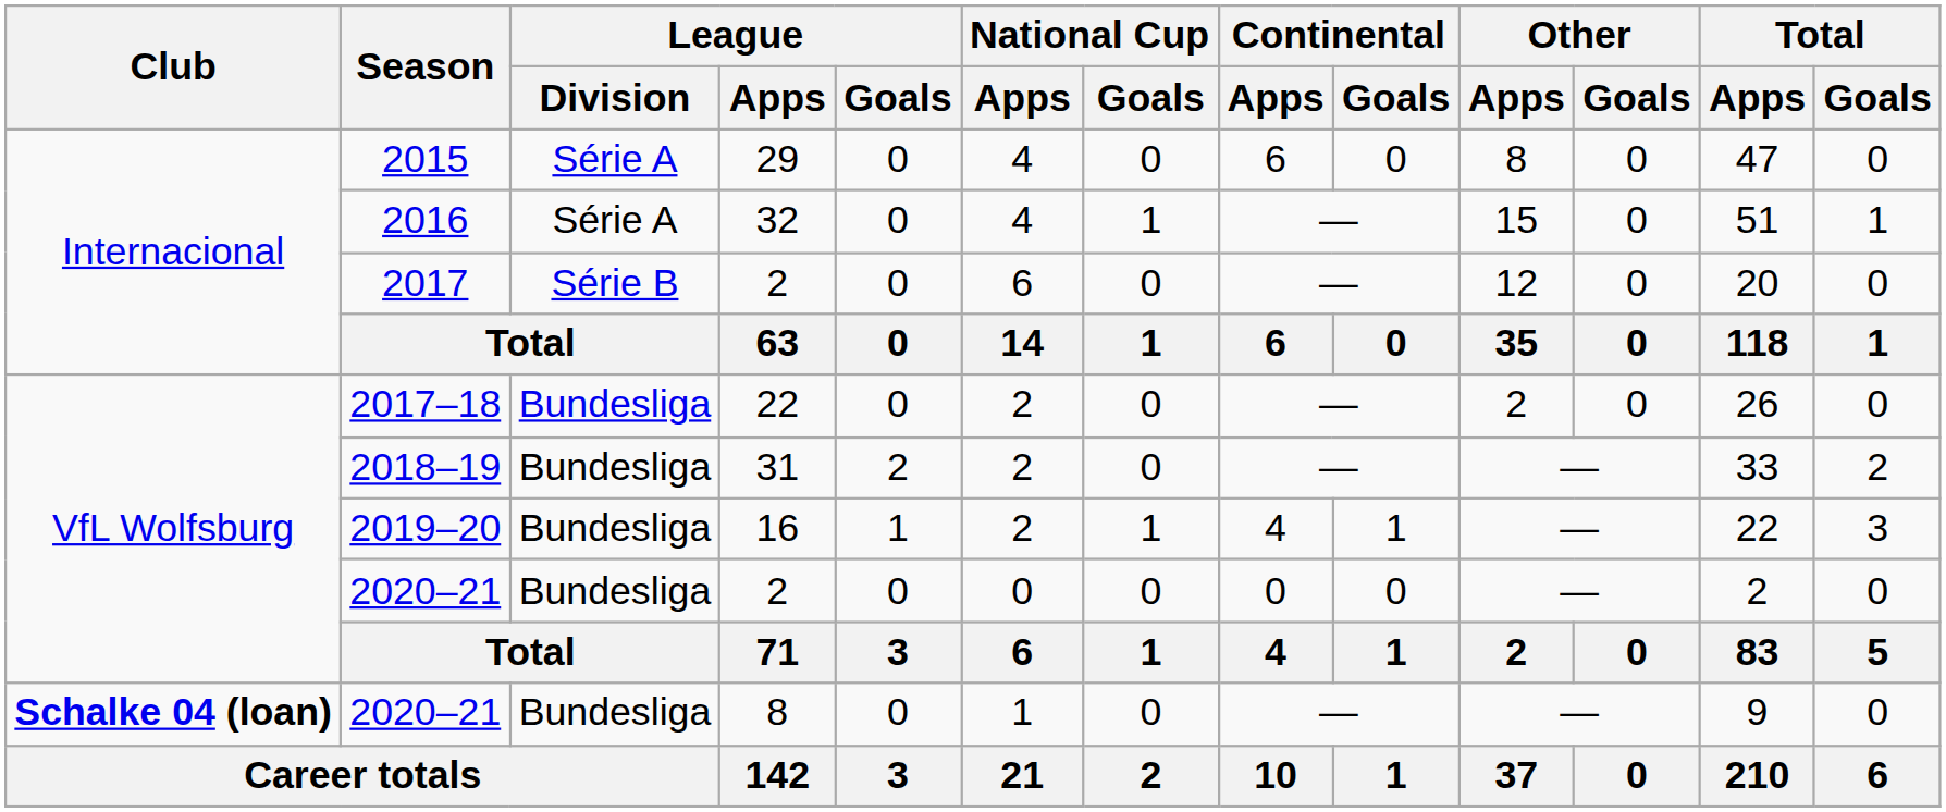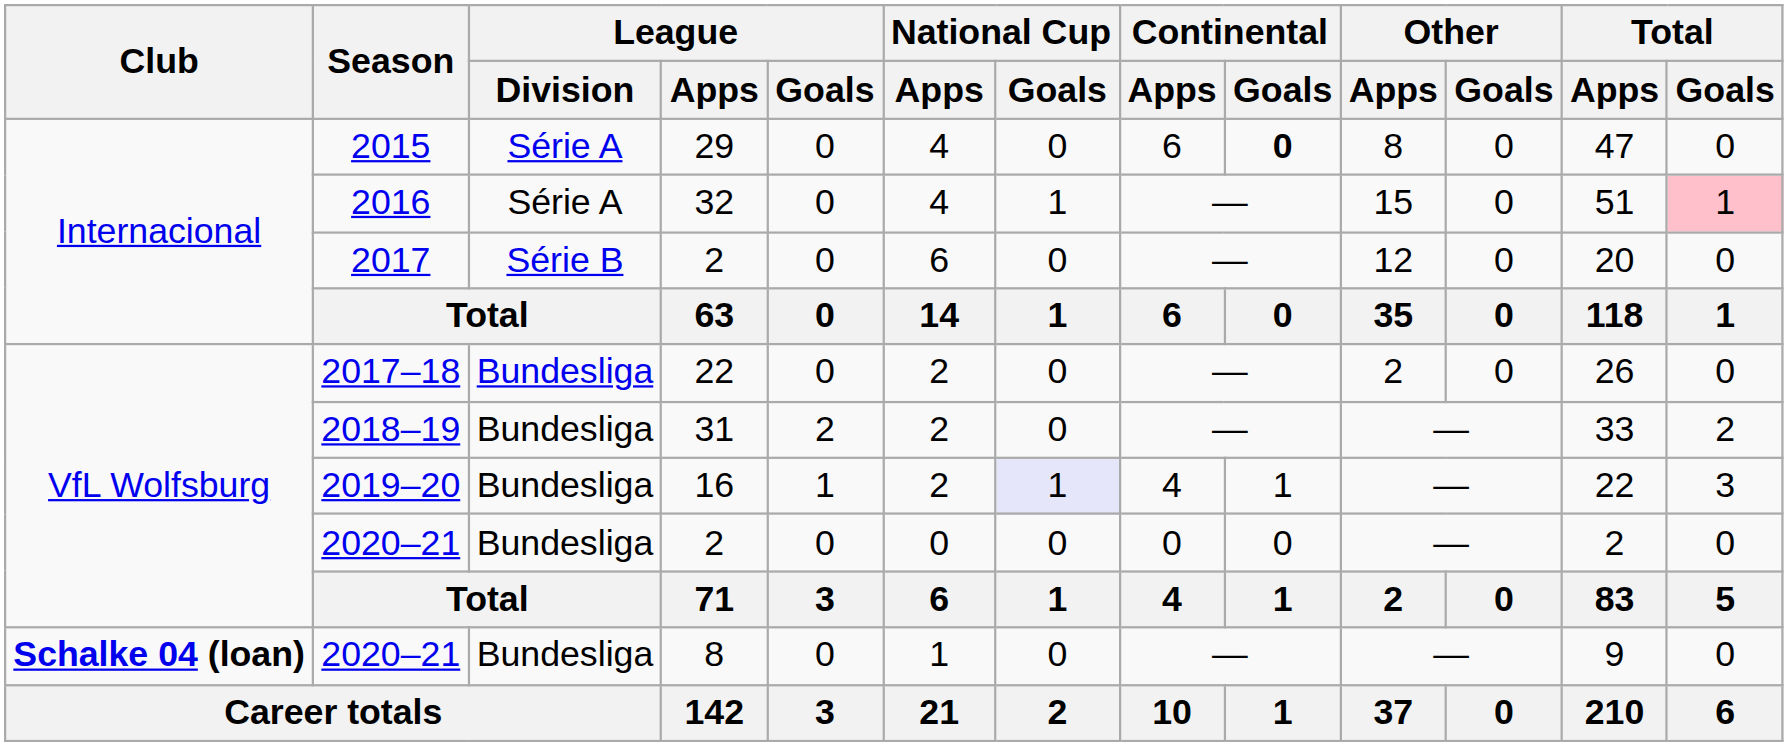2015 | Continental / Goals: normal -> bold
2016 | Total / Goals: no background -> pink background
2019–20 | National Cup / Goals: no background -> lavender background
